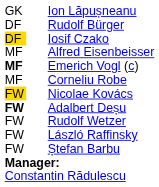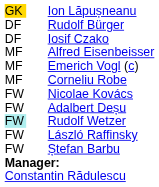Ion Lăpușneanu | column 1: no background -> gold background
Iosif Czako | column 1: gold background -> no background
Emerich Vogl (c) | column 1: bold -> normal
Nicolae Kovács | column 1: gold background -> no background
Adalbert Deșu | column 1: bold -> normal
Rudolf Wetzer | column 1: no background -> paleturquoise background
